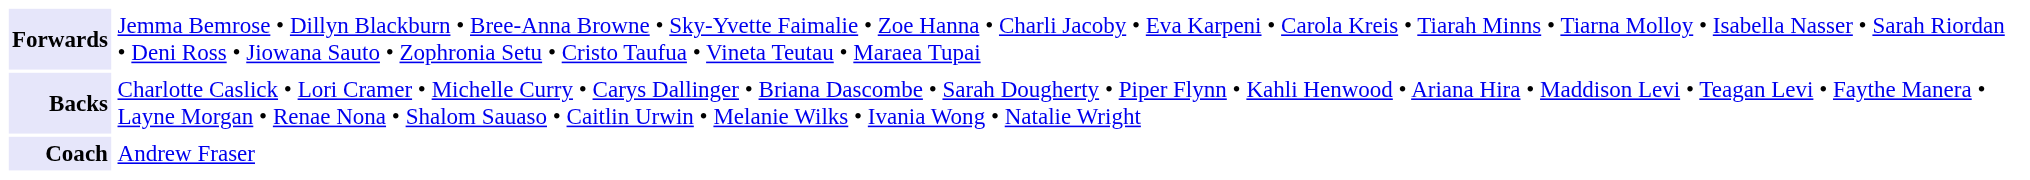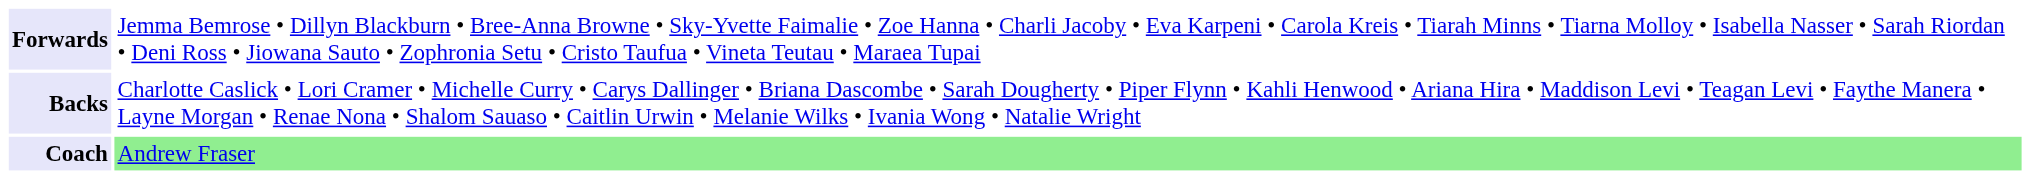Coach | column 2: no background -> lightgreen background
